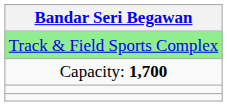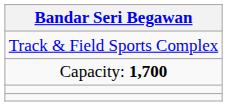row 2 | column 1: lightgreen background -> no background
